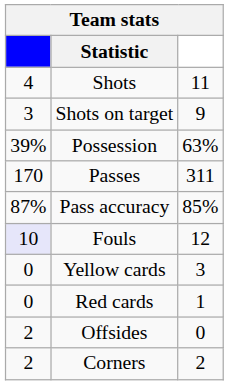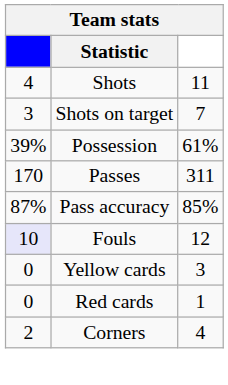Shots on target | column 3: 9 -> 7
Possession | column 3: 63% -> 61%
- row: 2 | Offsides | 0
Corners | column 3: 2 -> 4
